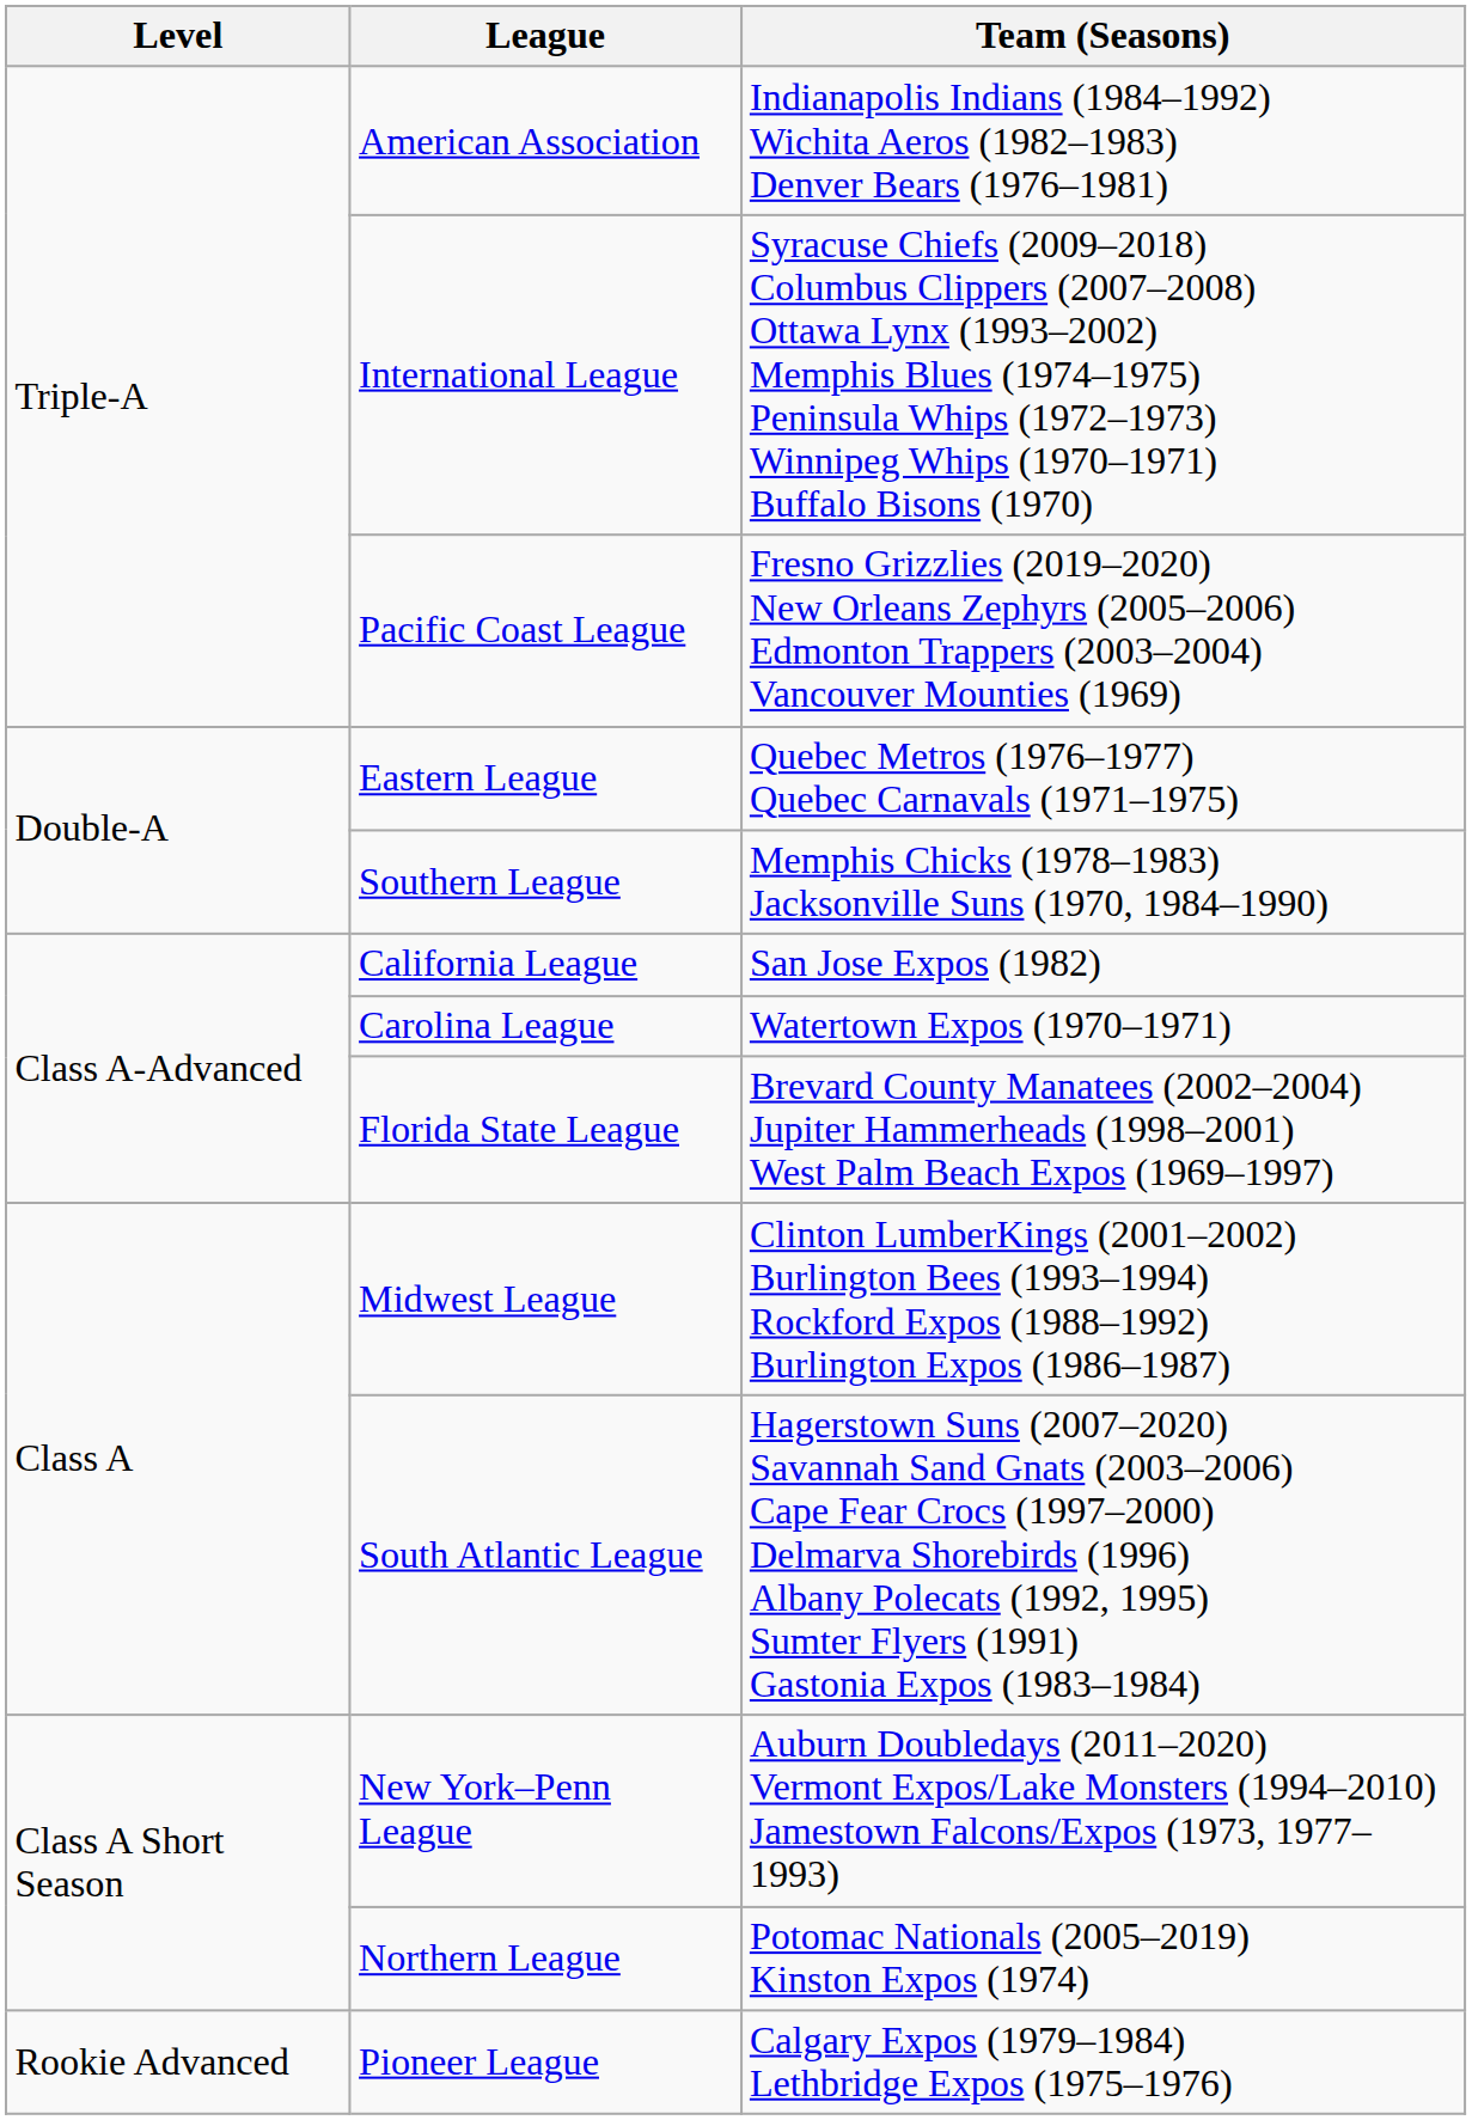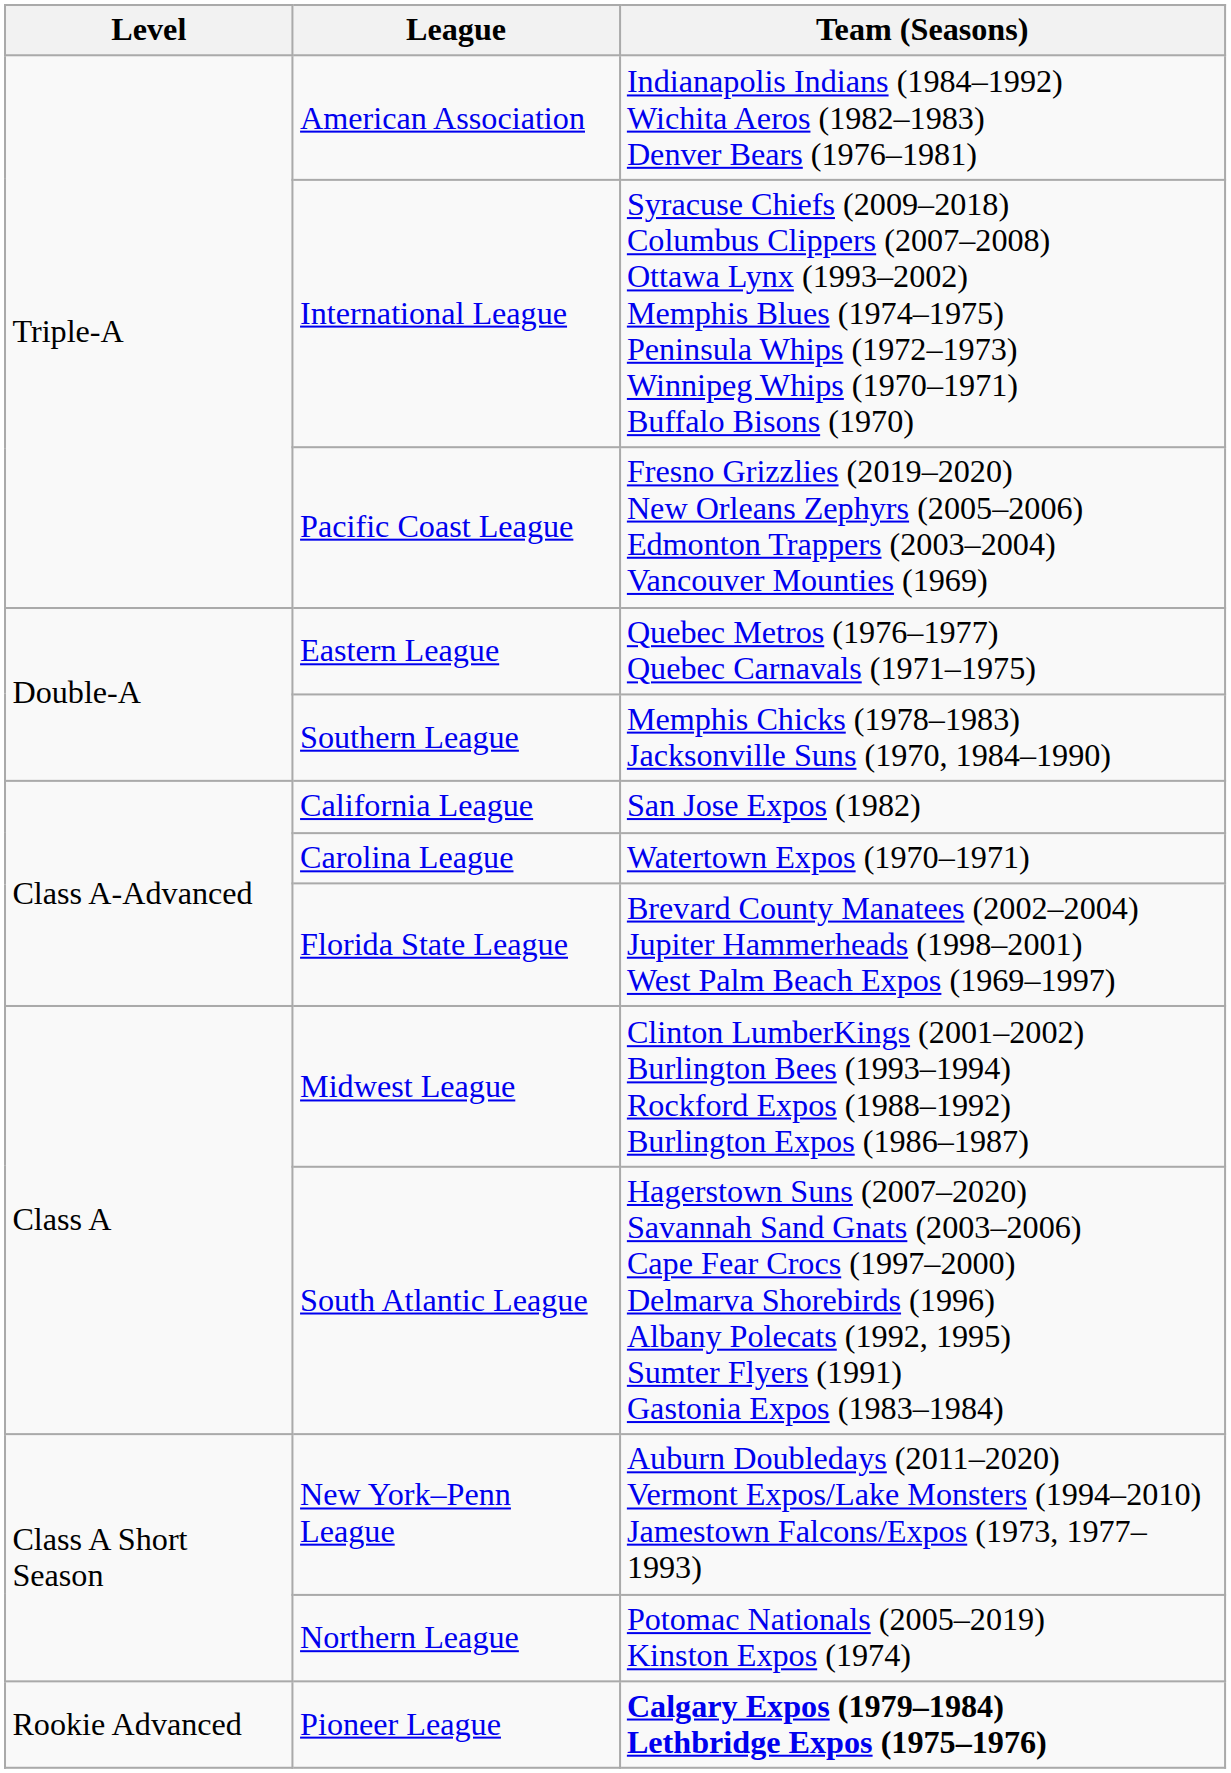Pioneer League | Team (Seasons): normal -> bold
